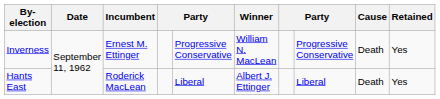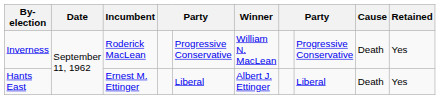Inverness | Incumbent: Ernest M. Ettinger -> Roderick MacLean
Hants East | Incumbent: Roderick MacLean -> Ernest M. Ettinger
